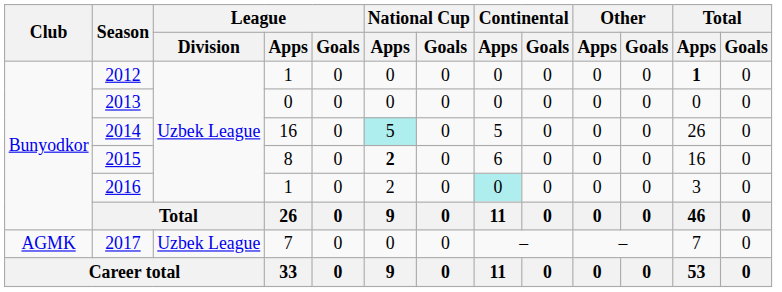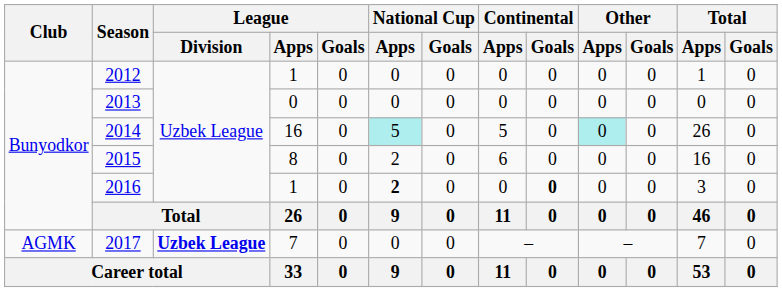2012 | Total / Apps: bold -> normal
2014 | Other / Apps: no background -> paleturquoise background
2015 | National Cup / Apps: bold -> normal
2016 | National Cup / Apps: normal -> bold
2016 | Continental / Apps: paleturquoise background -> no background
2016 | Continental / Goals: normal -> bold
2017 | League / Division: normal -> bold
